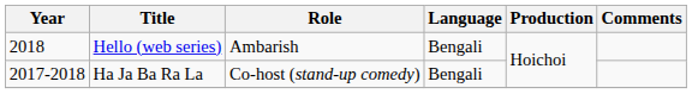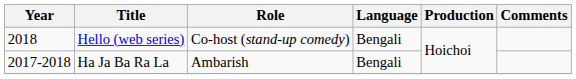Hello (web series) | Role: Ambarish -> Co-host (stand-up comedy)
Ha Ja Ba Ra La | Role: Co-host (stand-up comedy) -> Ambarish
